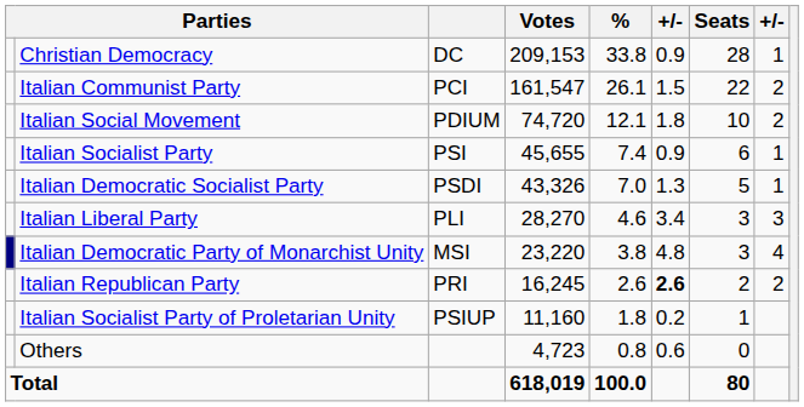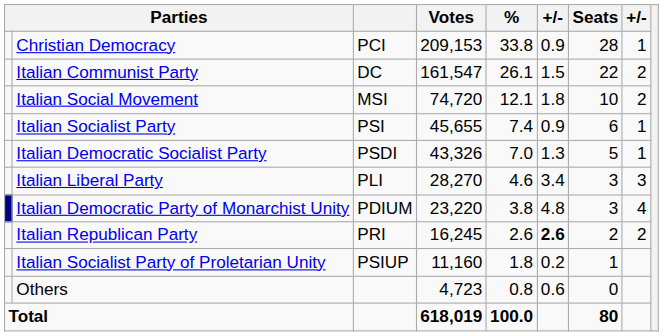Christian Democracy | column 3: DC -> PCI
Italian Communist Party | column 3: PCI -> DC
Italian Social Movement | column 3: PDIUM -> MSI
Italian Democratic Party of Monarchist Unity | column 3: MSI -> PDIUM
